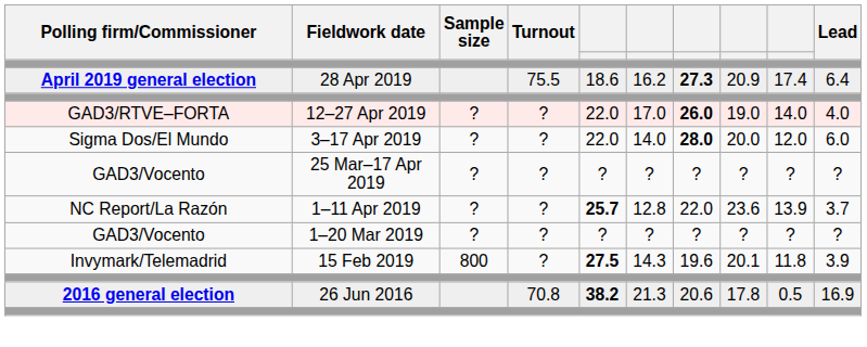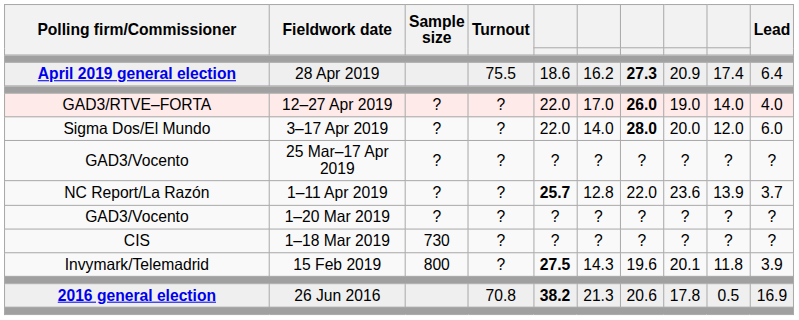+ row: CIS | 1–18 Mar 2019 | 730 | ? | ? | ? | ? | ? | ? | ?
